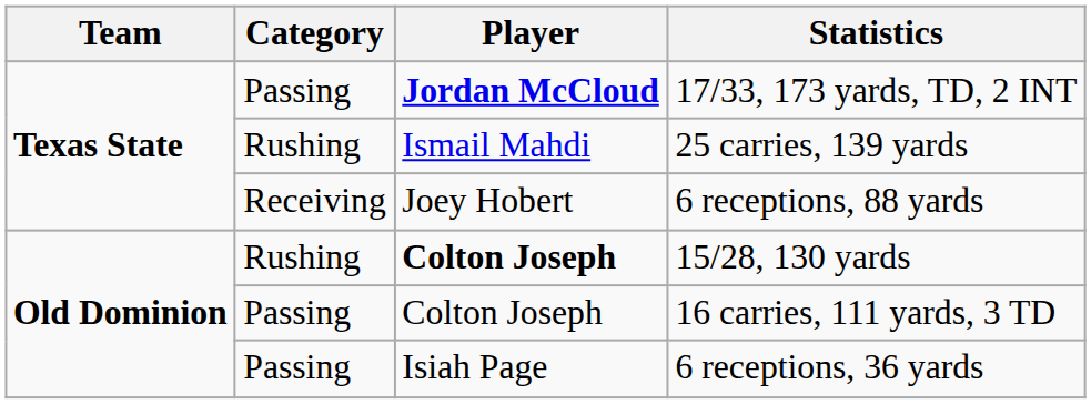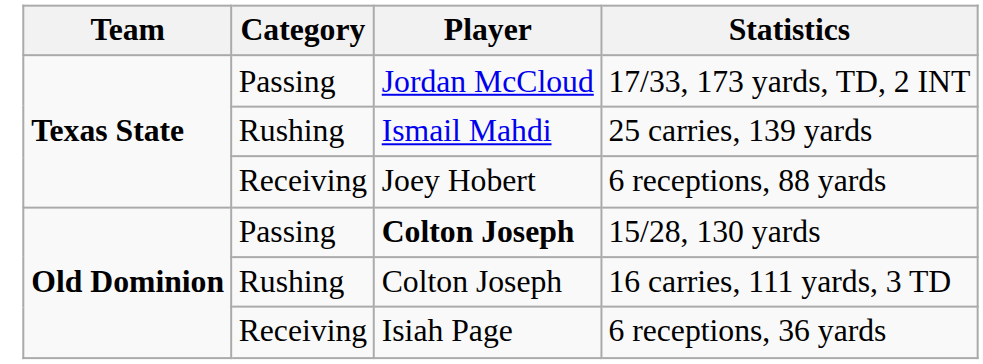17/33, 173 yards, TD, 2 INT | Player: bold -> normal
15/28, 130 yards | Category: Rushing -> Passing
16 carries, 111 yards, 3 TD | Category: Passing -> Rushing
6 receptions, 36 yards | Category: Passing -> Receiving
